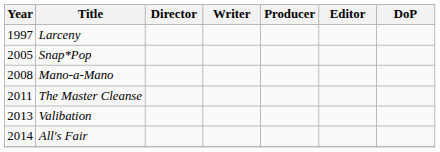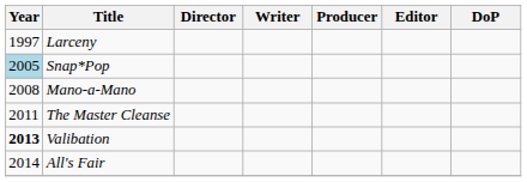Snap*Pop | Year: no background -> lightblue background
Valibation | Year: normal -> bold
